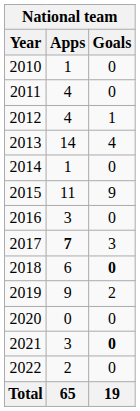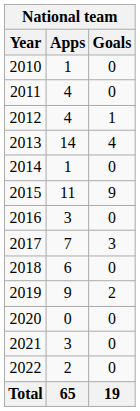2017 | Apps: bold -> normal
2018 | Goals: bold -> normal
2021 | Goals: bold -> normal
